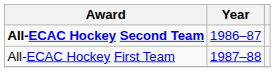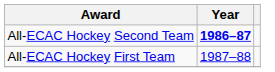row 2 | Award: bold -> normal
row 2 | Year: normal -> bold
